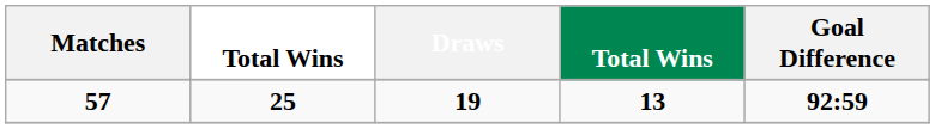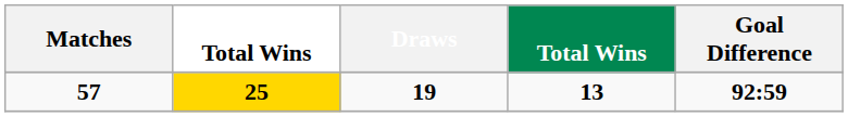57 | column 2: no background -> gold background
